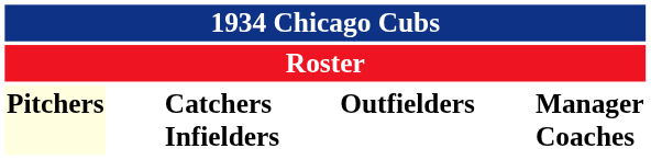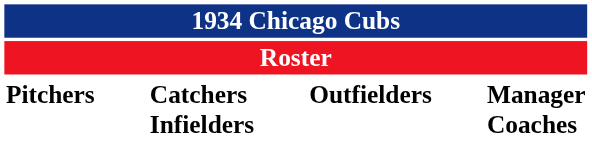Pitchers | column 1: lightyellow background -> no background
